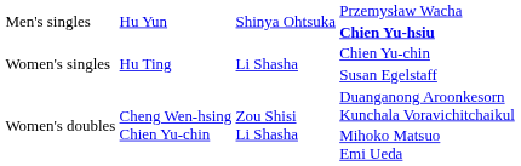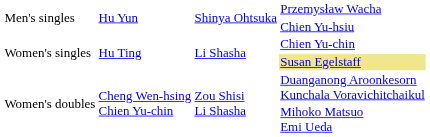Chien Yu-hsiu | column 4: bold -> normal
Susan Egelstaff | column 4: no background -> khaki background
